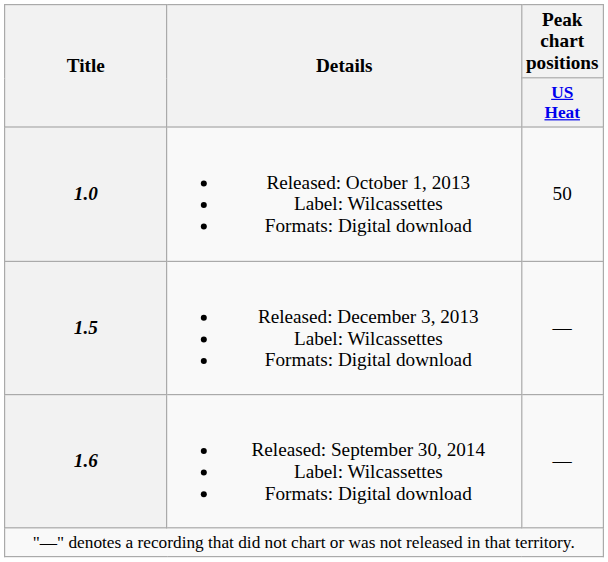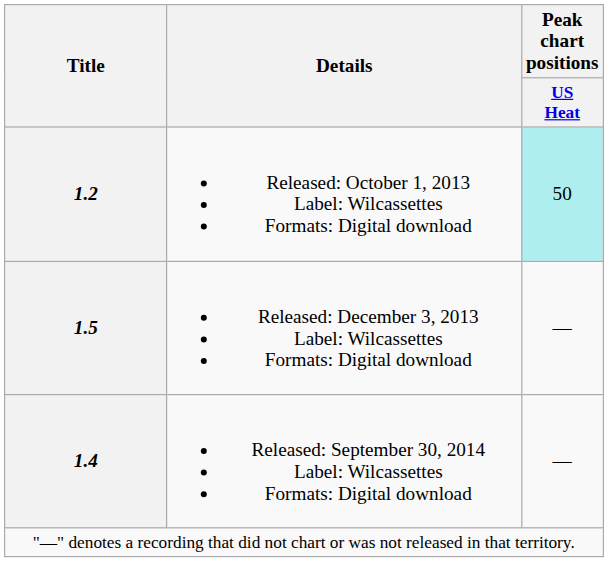row 3 | Title: 1.0 -> 1.2
row 3 | Peak chart positions / US Heat: no background -> paleturquoise background
row 5 | Title: 1.6 -> 1.4
